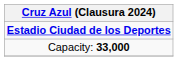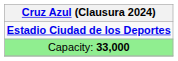row 3 | column 1: no background -> lightgreen background
